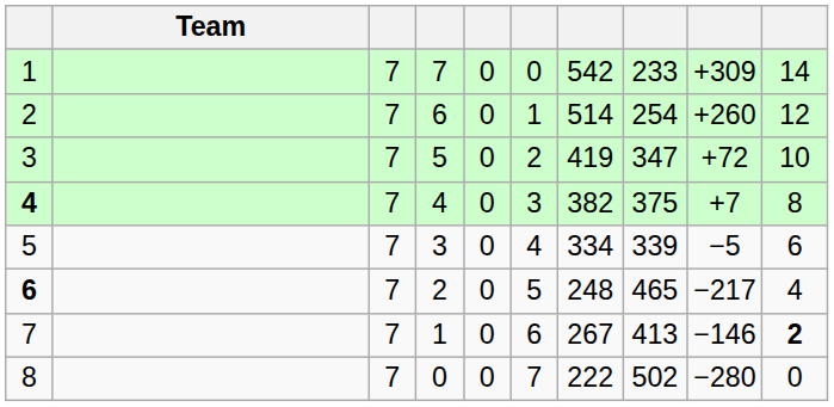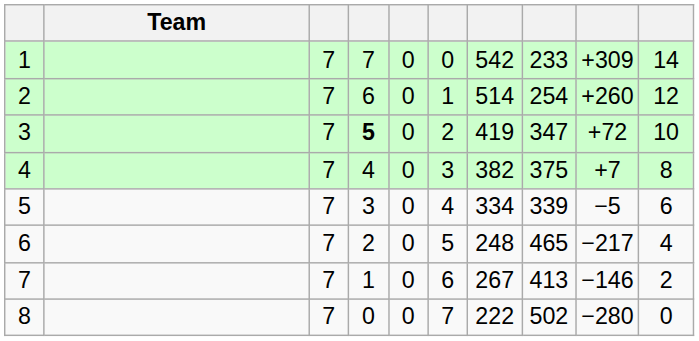row 4 | column 4: normal -> bold
row 5 | column 1: bold -> normal
row 7 | column 1: bold -> normal
row 8 | column 10: bold -> normal
